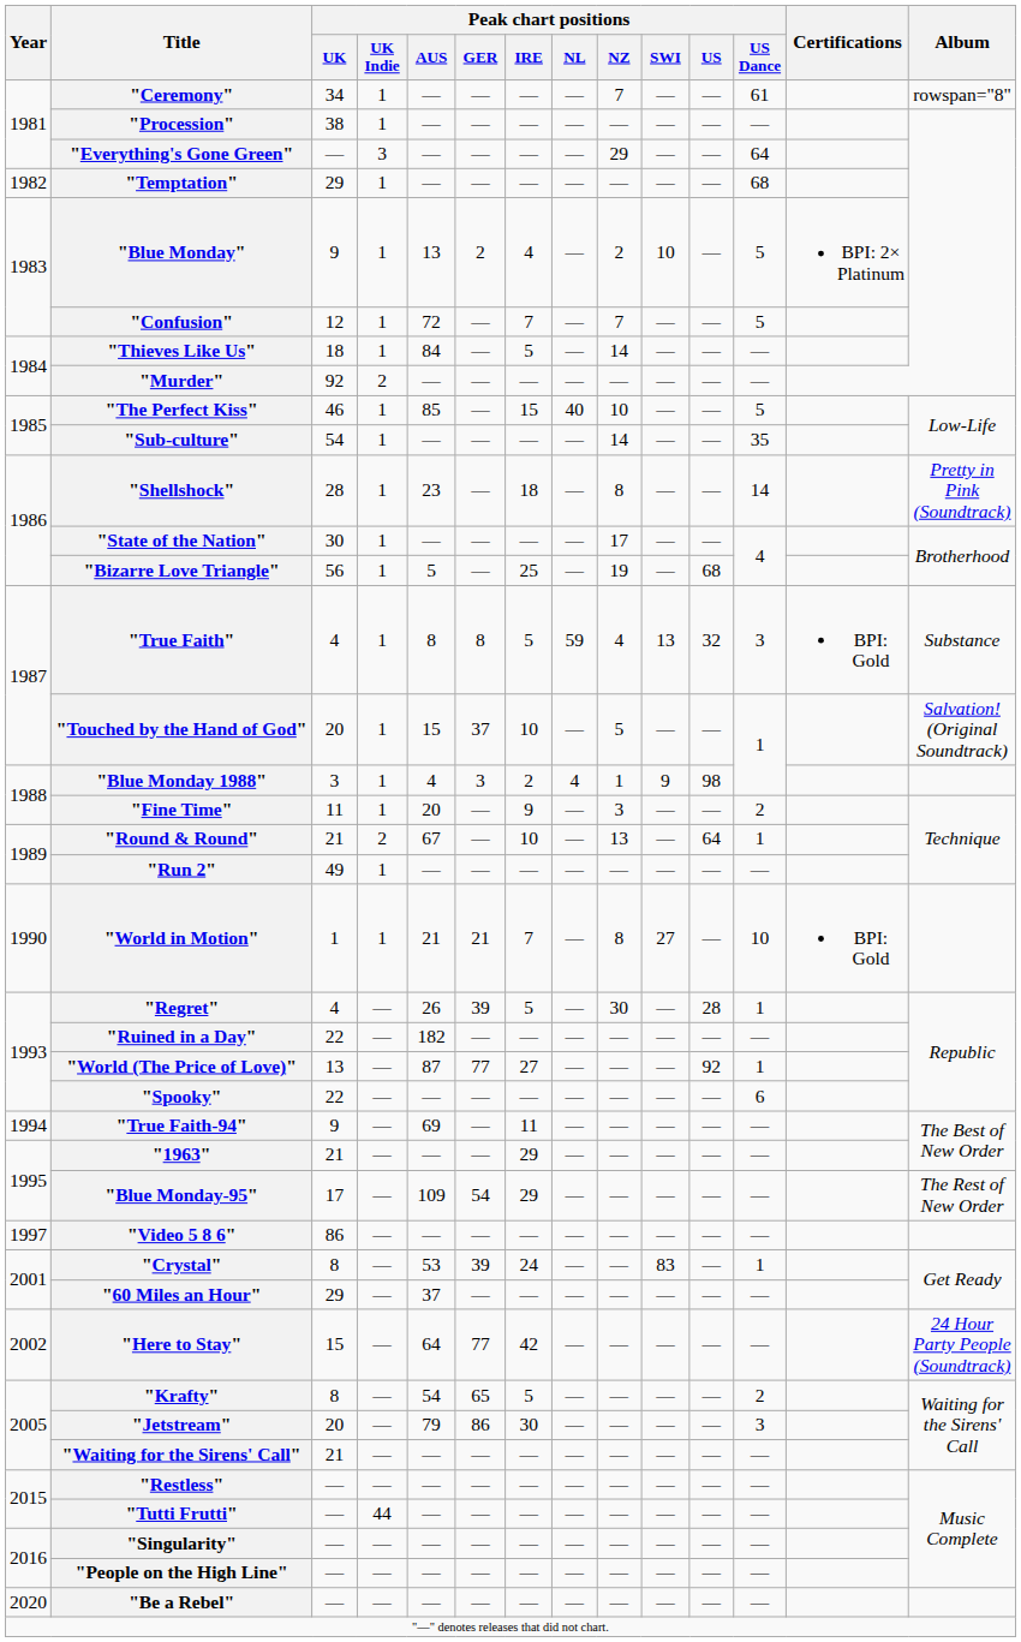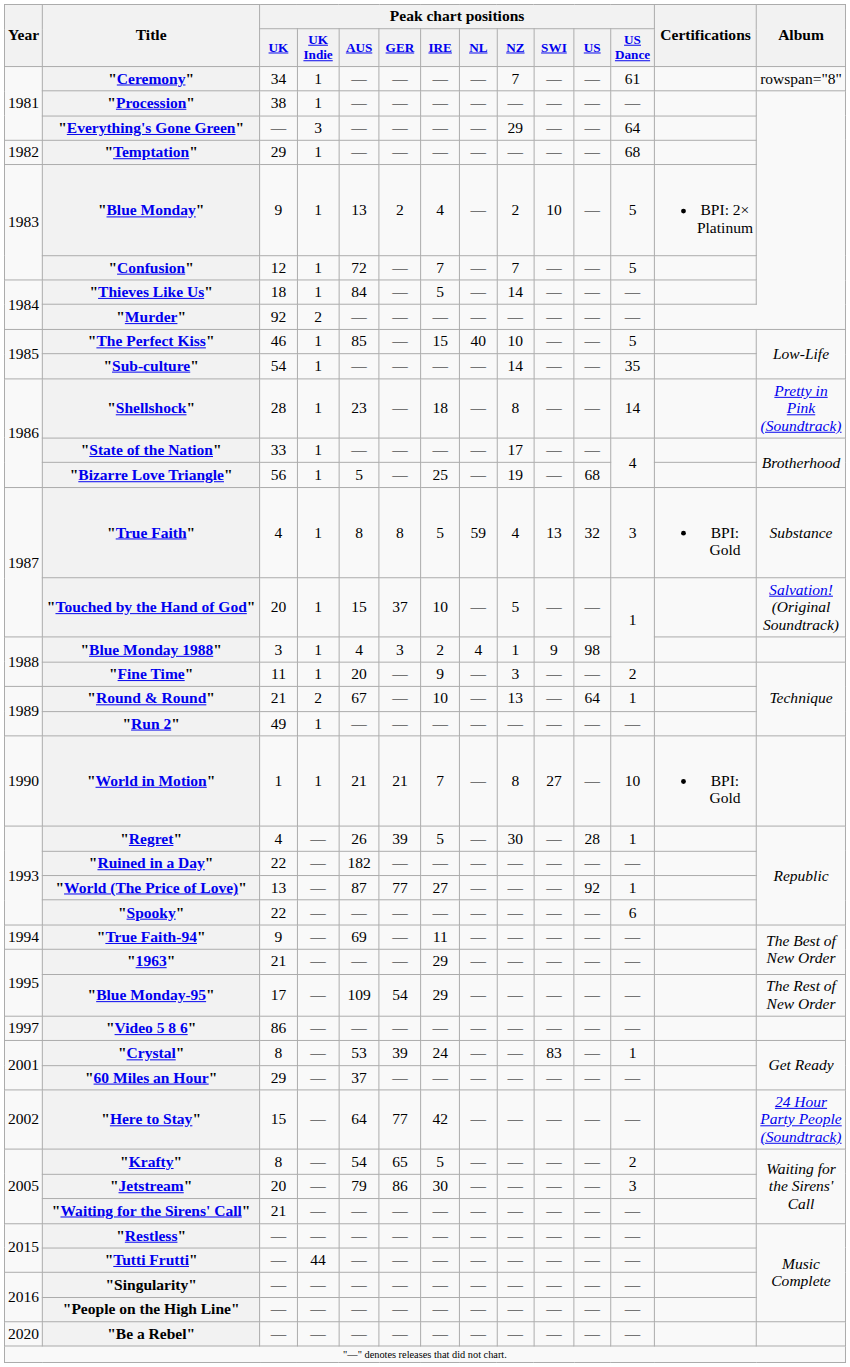"State of the Nation" | Peak chart positions / UK: 30 -> 33
